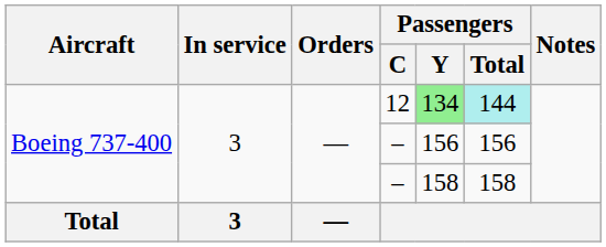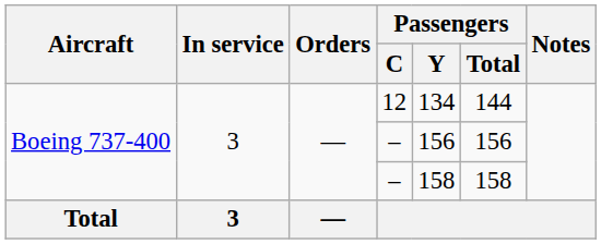12 | Passengers / Y: lightgreen background -> no background
12 | Passengers / Total: paleturquoise background -> no background
